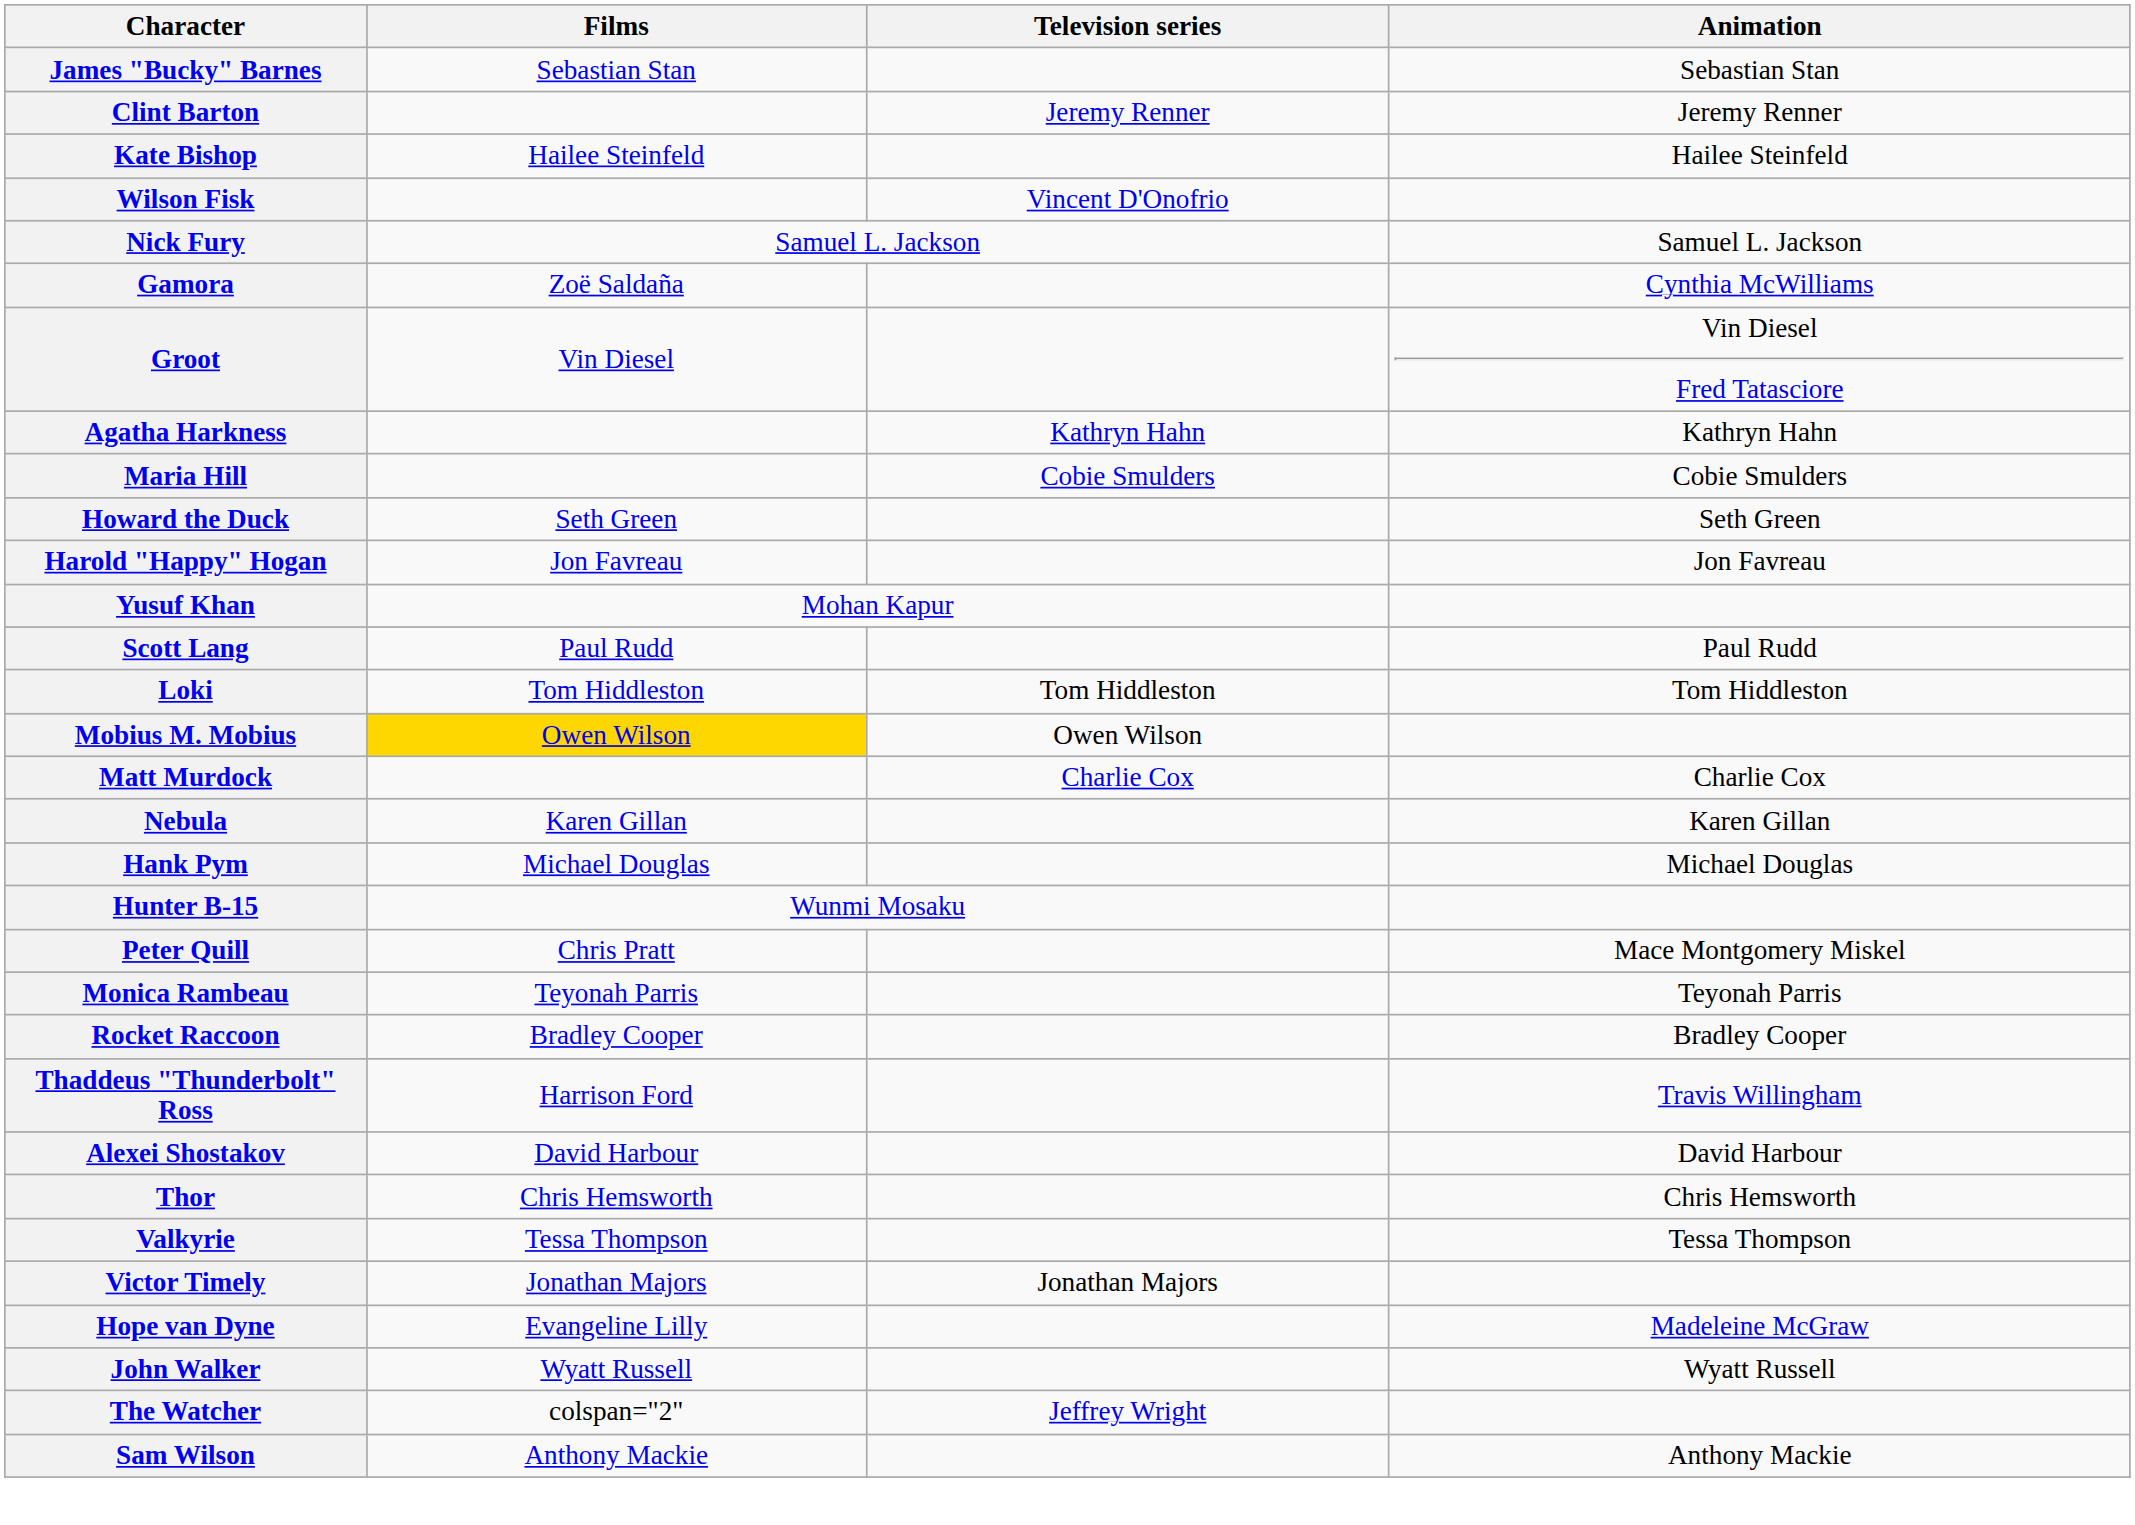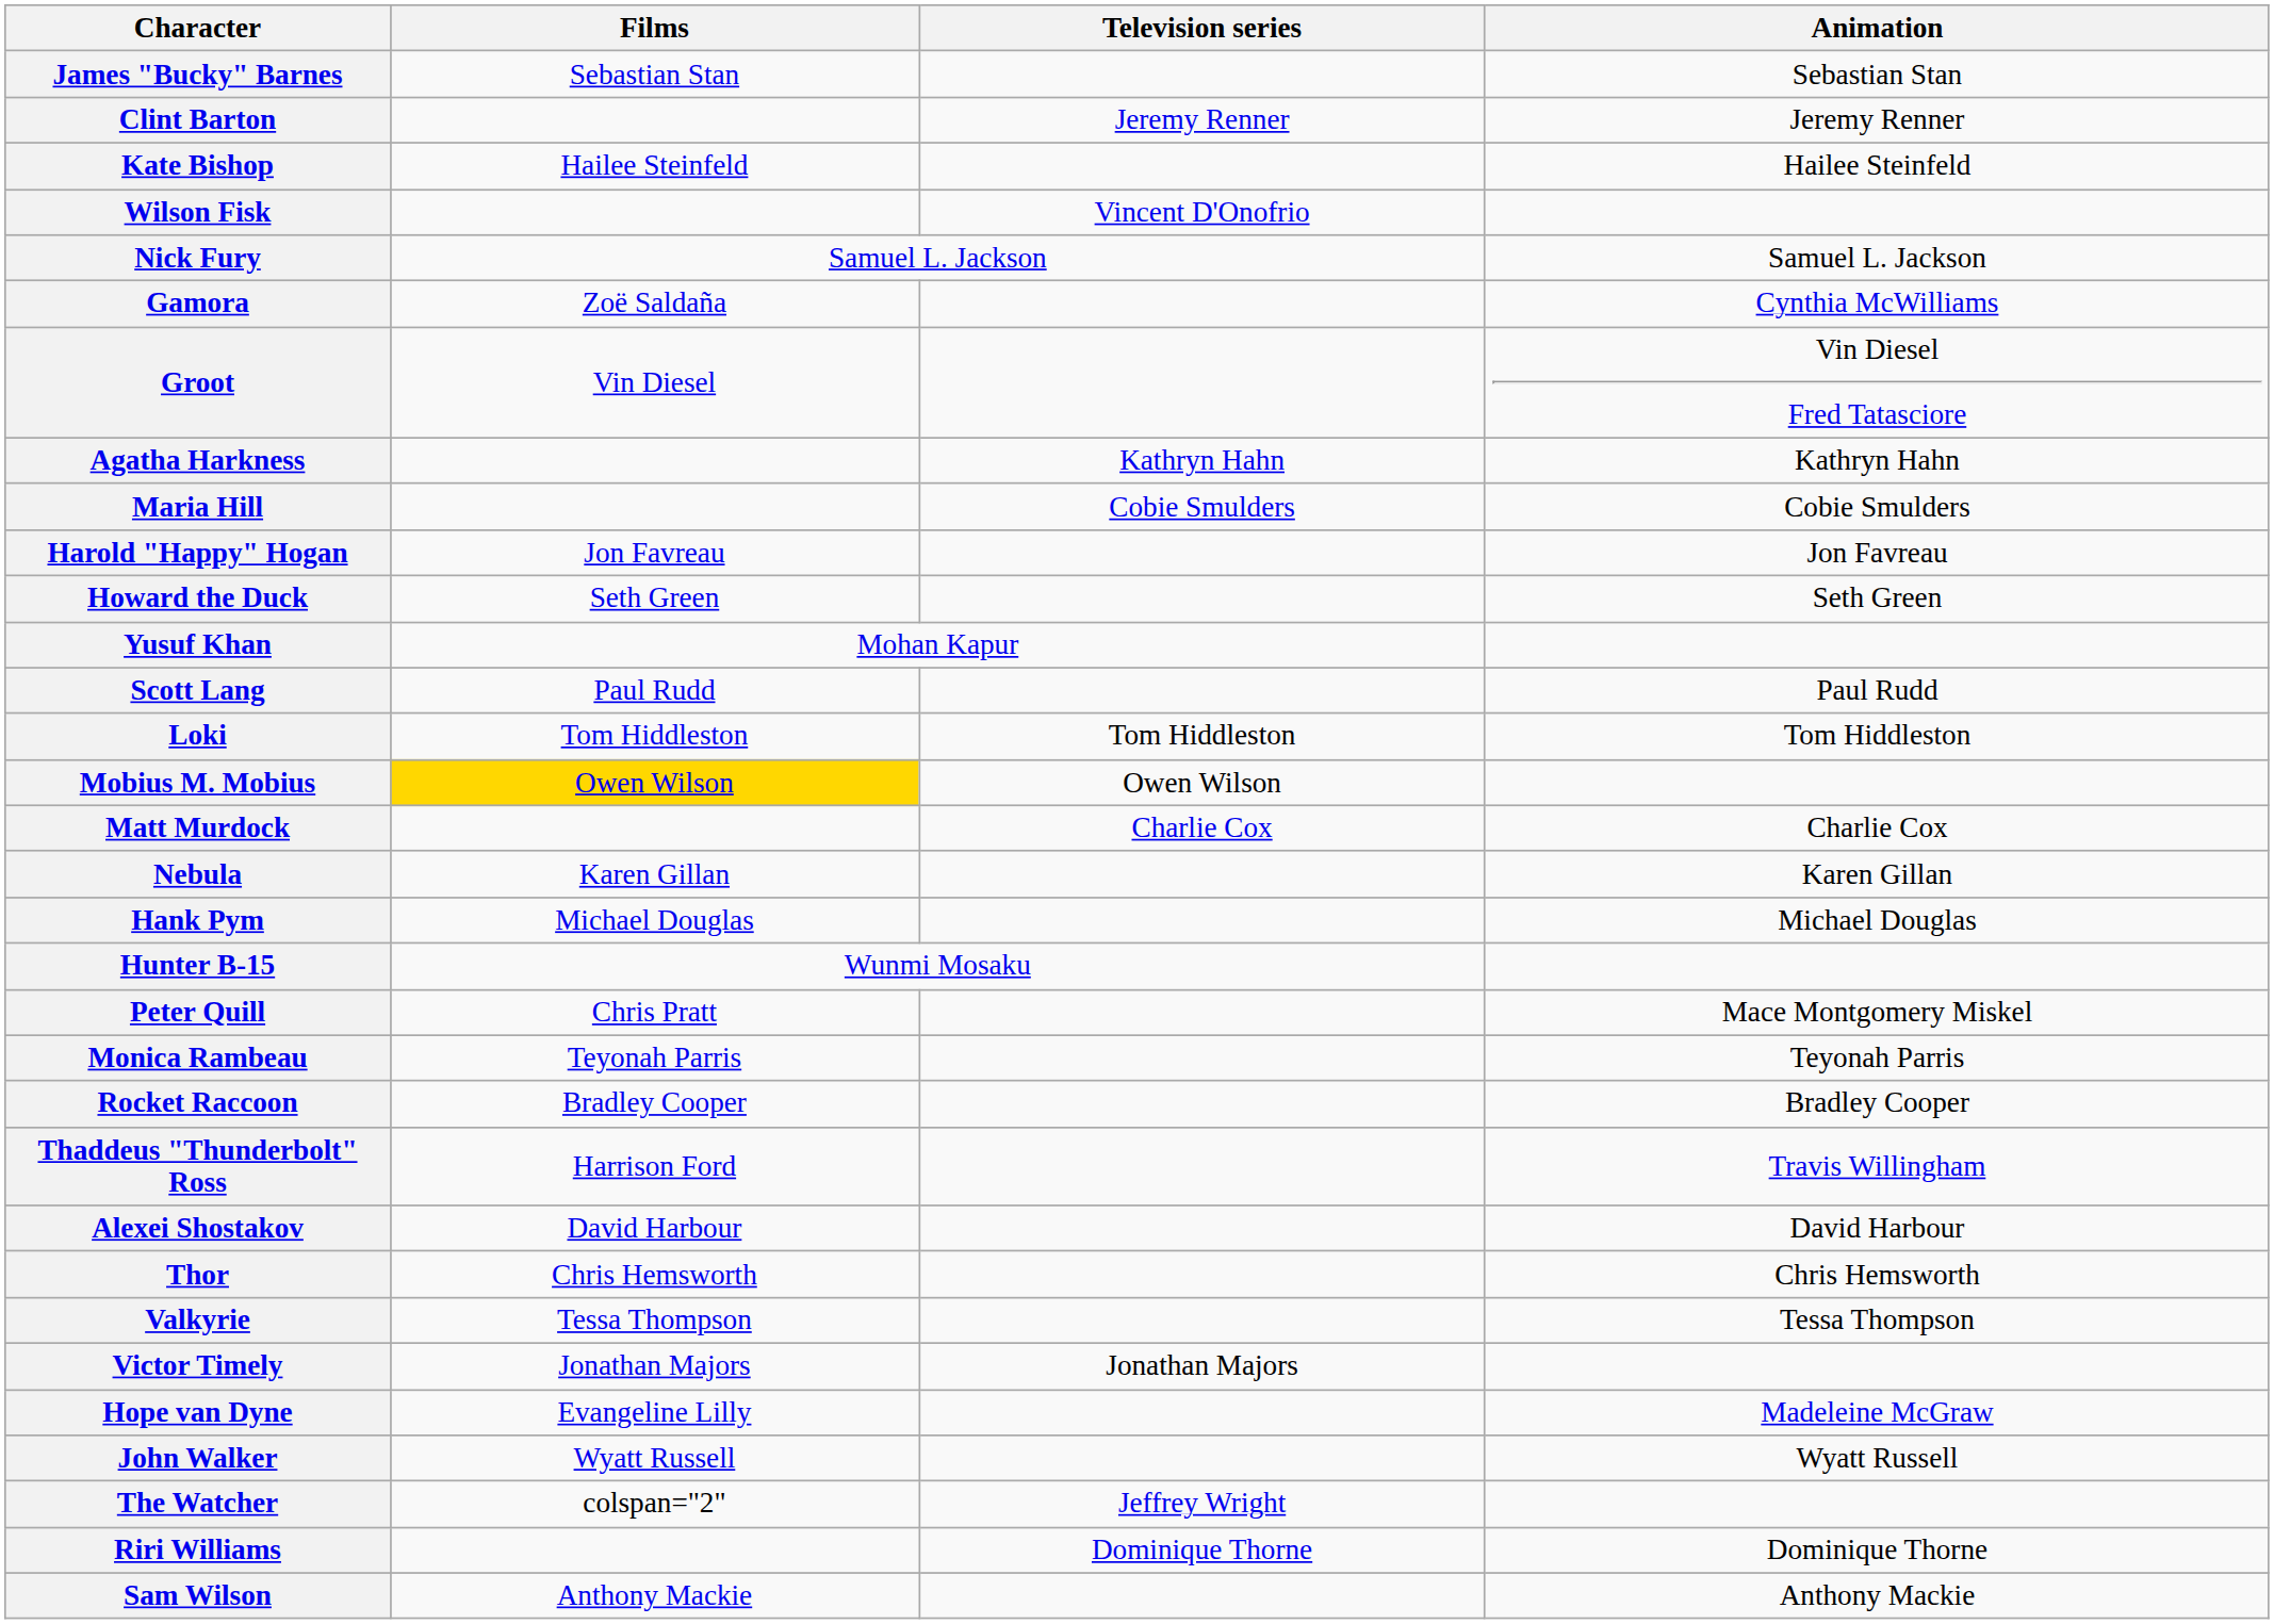rows swapped: Harold "Happy" Hogan <-> Howard the Duck
+ row: Riri Williams | Dominique Thorne | Dominique Thorne
